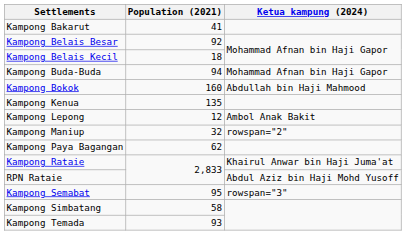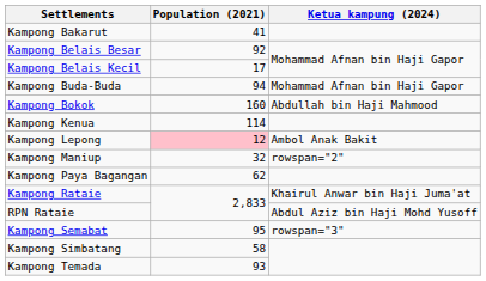Kampong Belais Kecil | Population (2021): 18 -> 17
Kampong Kenua | Population (2021): 135 -> 114
Kampong Lepong | Population (2021): no background -> pink background
